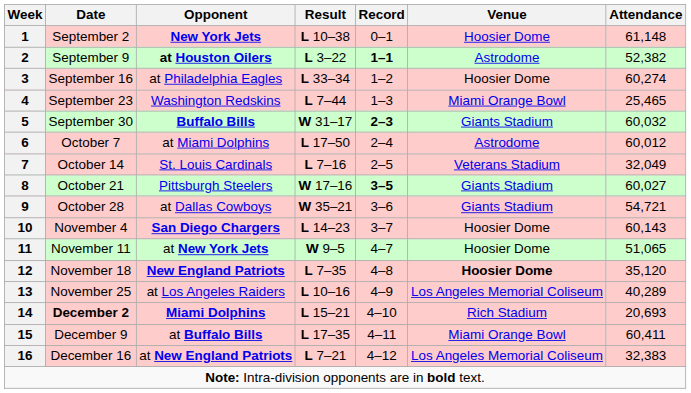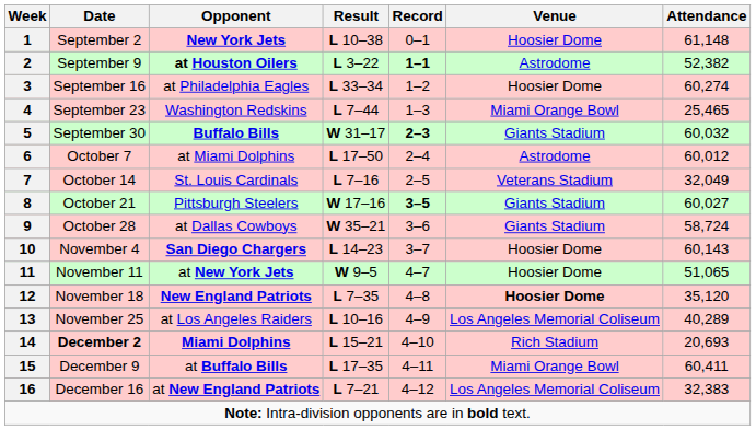9 | Attendance: 54,721 -> 58,724
